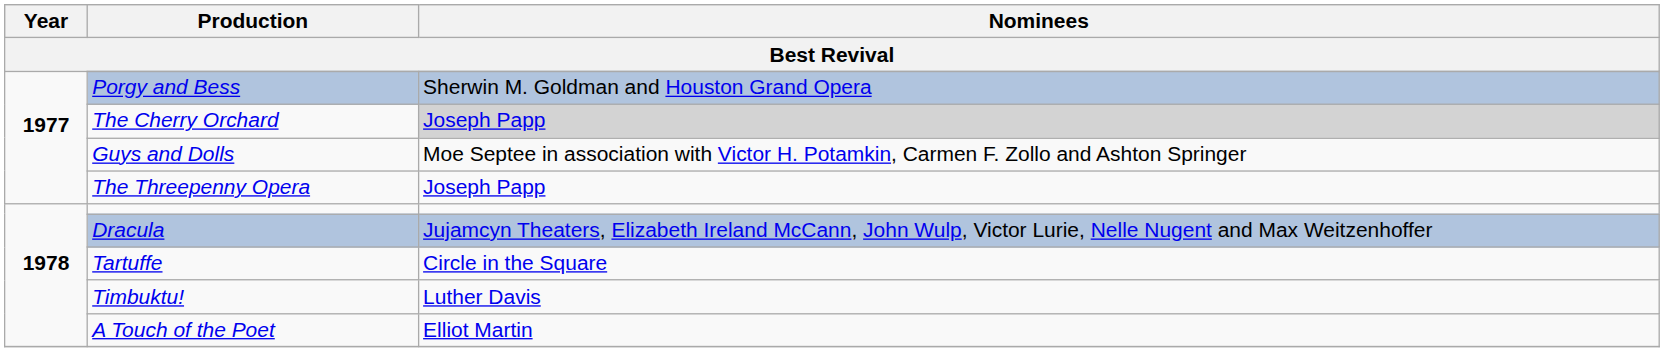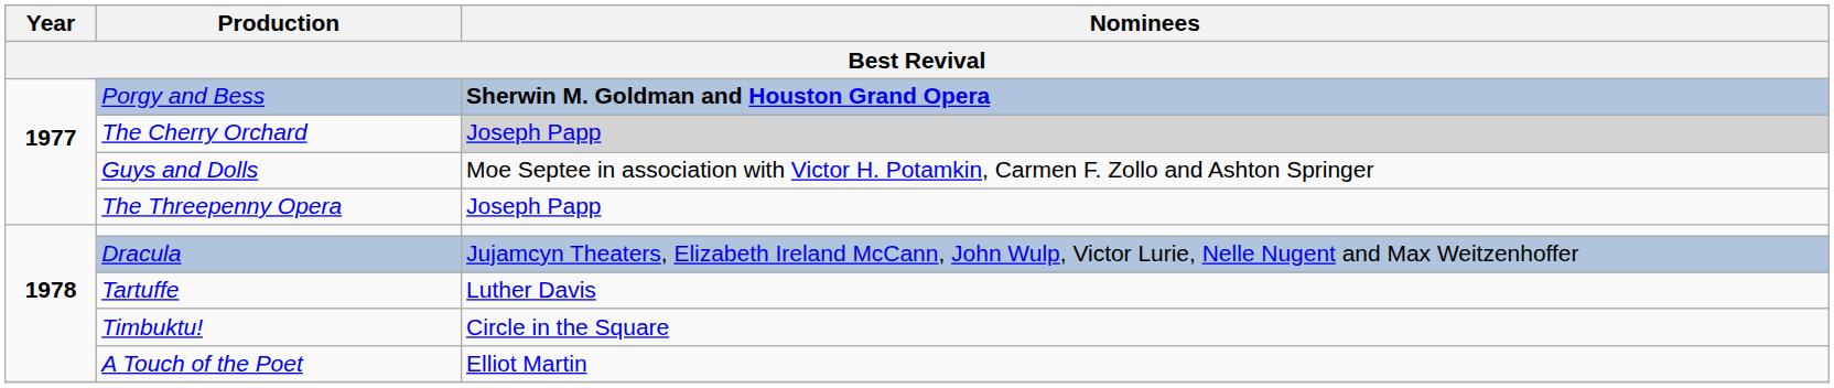Porgy and Bess | Nominees: normal -> bold
Tartuffe | Nominees: Circle in the Square -> Luther Davis
Timbuktu! | Nominees: Luther Davis -> Circle in the Square
